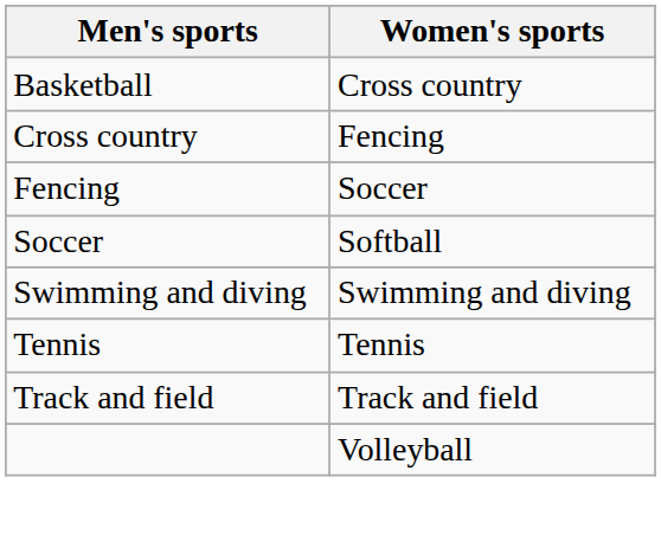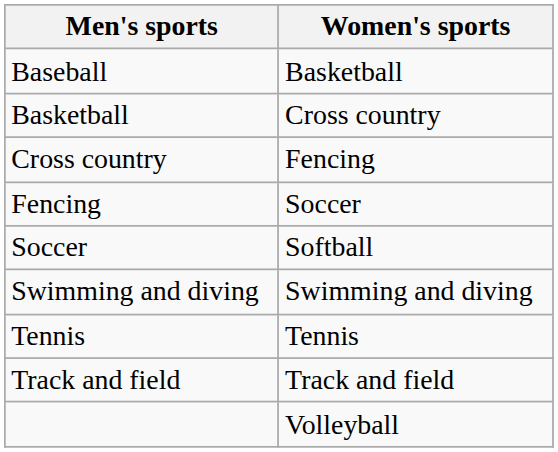+ row: Baseball | Basketball
